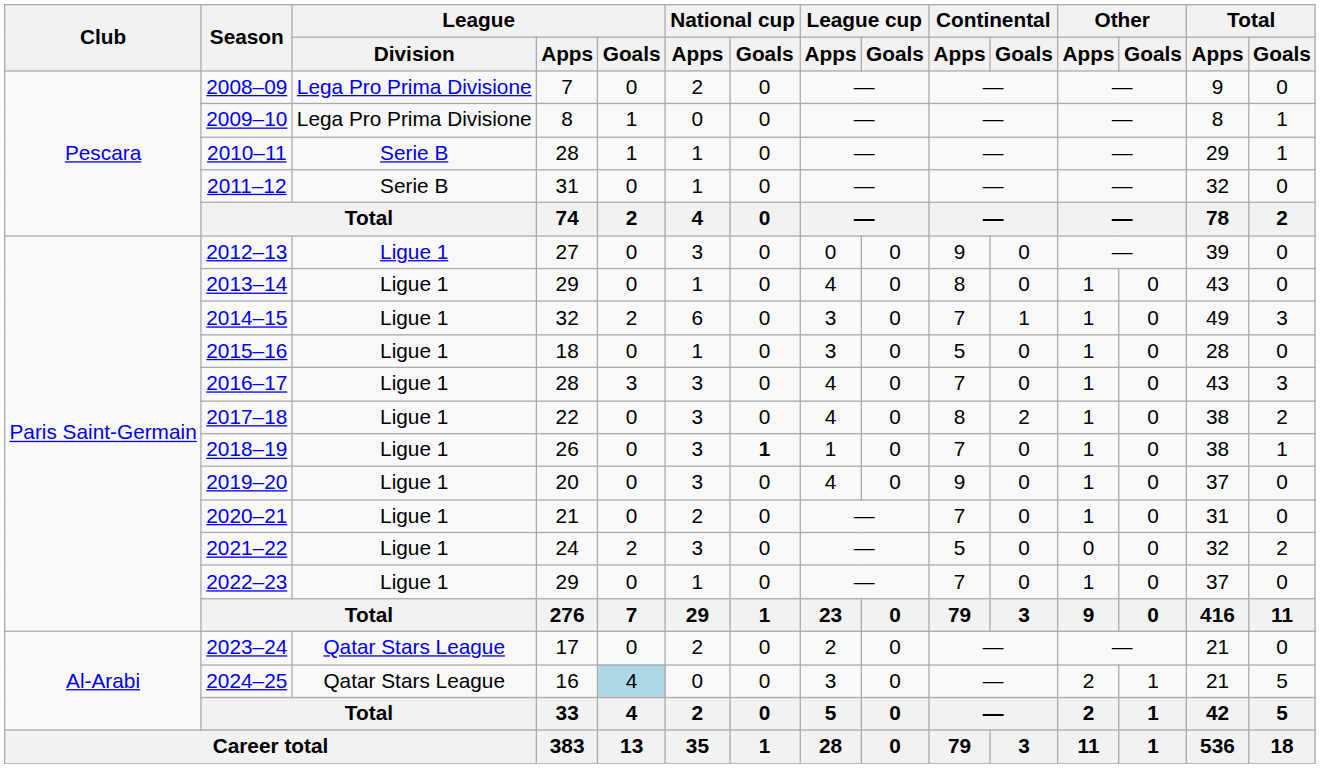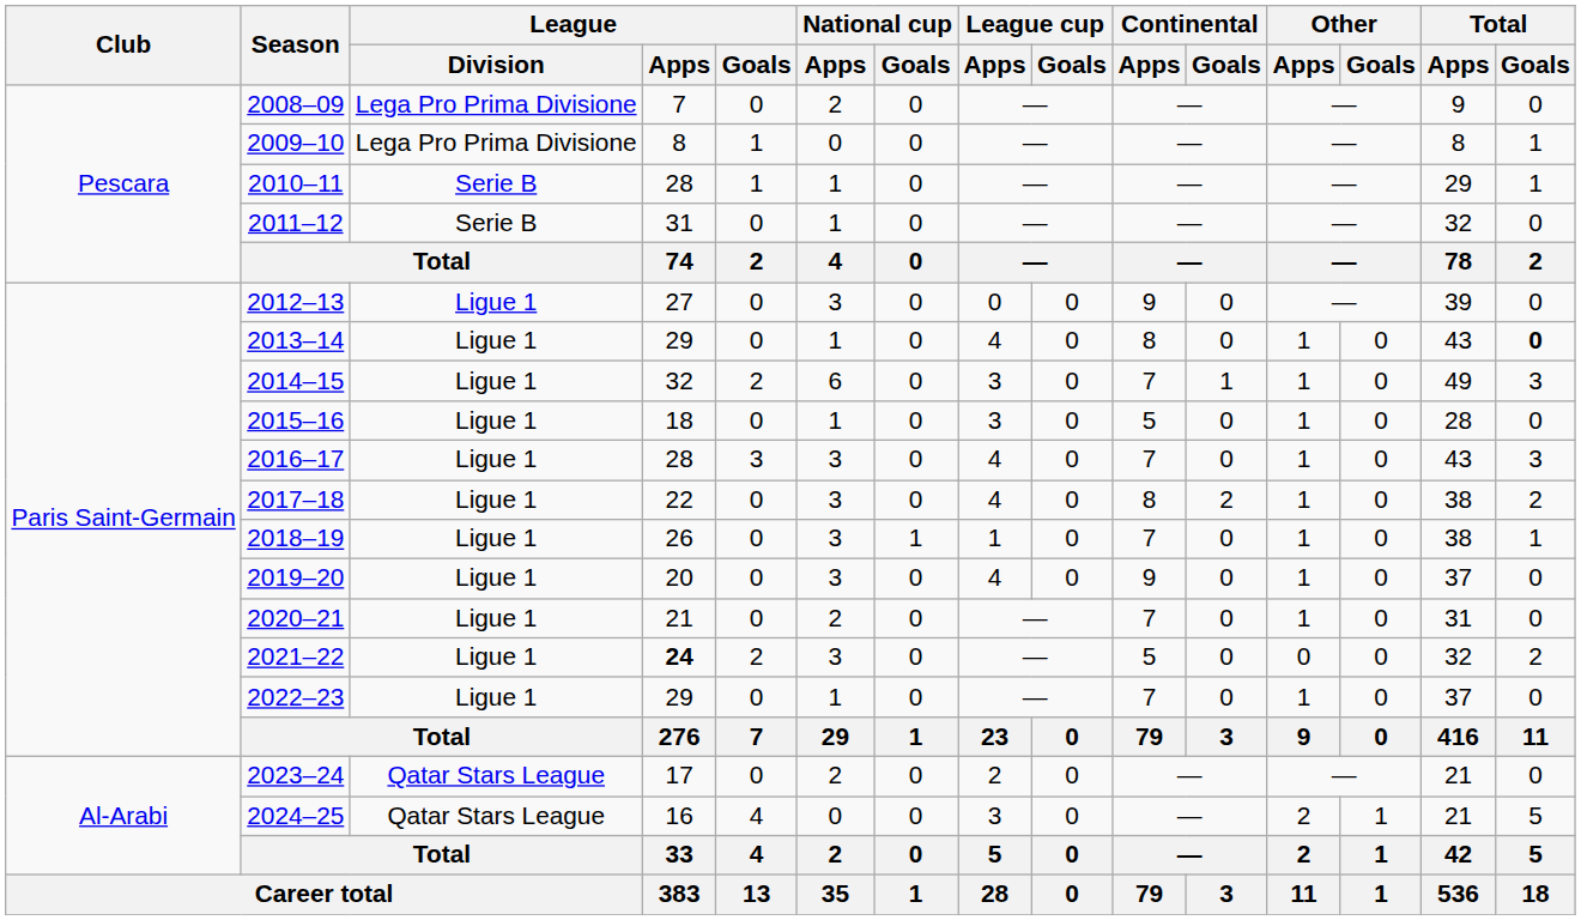2013–14 | Total / Goals: normal -> bold
2018–19 | National cup / Goals: bold -> normal
2021–22 | League / Apps: normal -> bold
2024–25 | League / Goals: lightblue background -> no background
